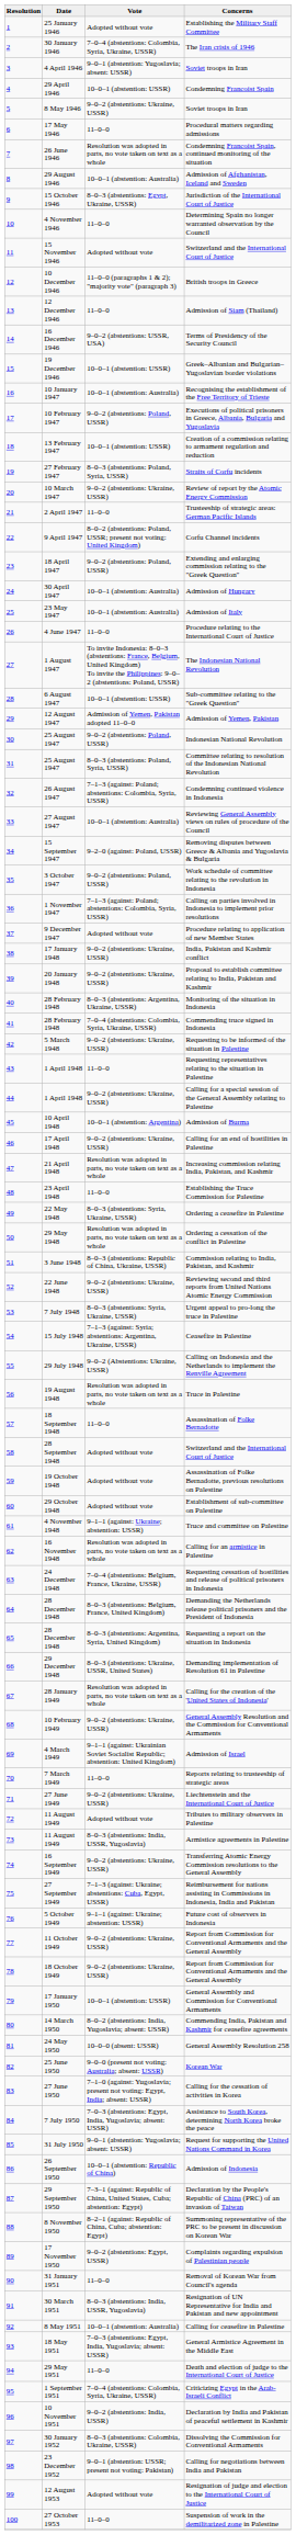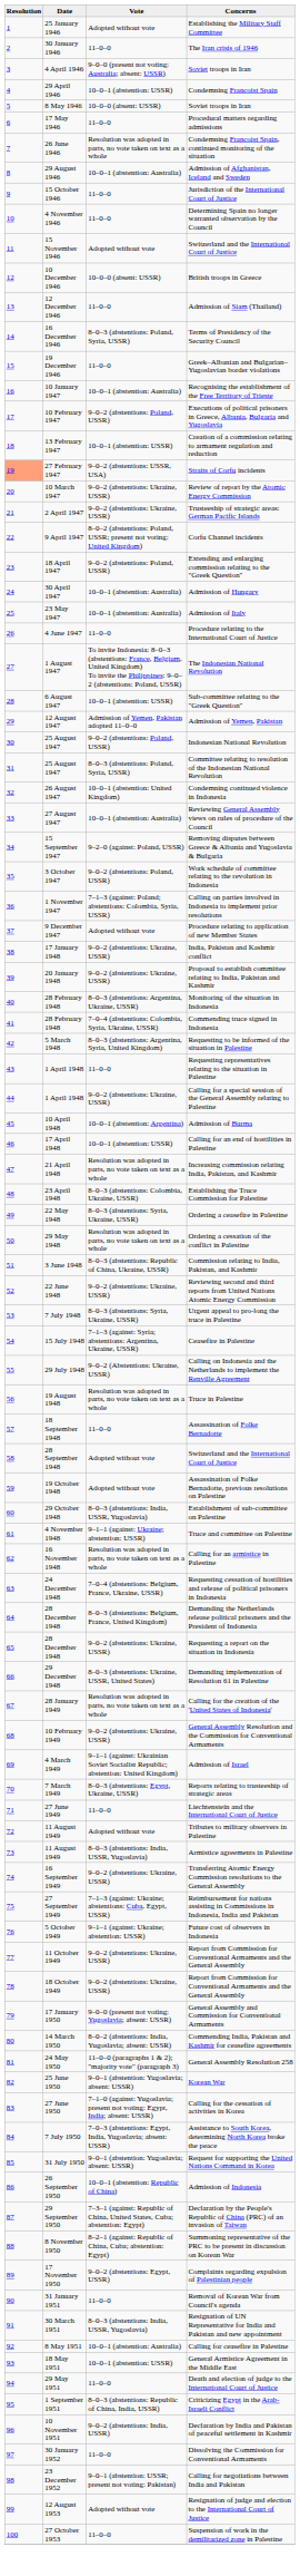The Iran crisis of 1946 | Vote: 7–0–4 (abstentions: Colombia, Syria, Ukraine, USSR) -> 11–0–0
4 April 1946 / Soviet troops in Iran | Vote: 9–0–1 (abstention: Yugoslavia; absent: USSR) -> 9–0–0 (present not voting: Australia; absent: USSR)
8 May 1946 / Soviet troops in Iran | Vote: 9–0–2 (abstentions: Ukraine, USSR) -> 10–0–0 (absent: USSR)
Jurisdiction of the International Court of Justice | Vote: 8–0–3 (abstentions: Egypt, Ukraine, USSR) -> 11–0–0
British troops in Greece | Vote: 11–0–0 (paragraphs 1 & 2); "majority vote" (paragraph 3) -> 10–0–0 (absent: USSR)
Terms of Presidency of the Security Council | Vote: 9–0–2 (abstentions: USSR, USA) -> 8–0–3 (abstentions: Poland, Syria, USSR)
Greek–Albanian and Bulgarian–Yugoslavian border violations | Vote: 10–0–1 (abstention: USSR) -> 11–0–0
Straits of Corfu incidents | Resolution: no background -> lightsalmon background
Straits of Corfu incidents | Vote: 8–0–3 (abstentions: Poland, Syria, USSR) -> 9–0–2 (abstentions: USSR, USA)
Trusteeship of strategic areas: German Pacific Islands | Vote: 11–0–0 -> 9–0–2 (abstentions: Ukraine, USSR)
Condemning continued violence in Indonesia | Vote: 7–1–3 (against: Poland; abstentions: Colombia, Syria, USSR) -> 10–0–1 (abstention: United Kingdom)
Requesting to be informed of the situation in Palestine | Vote: 9–0–2 (abstentions: Ukraine, USSR) -> 8–0–3 (abstentions: Argentina, Syria, United Kingdom)
Calling for an end of hostilities in Palestine | Vote: 9–0–2 (abstentions: Ukraine, USSR) -> 10–0–1 (abstention: USSR)
Establishing the Truce Commission for Palestine | Vote: 11–0–0 -> 8–0–3 (abstentions: Colombia, Ukraine, USSR)
Establishment of sub-committee on Palestine | Vote: Adopted without vote -> 8–0–3 (abstentions: India, USSR, Yugoslavia)
Requesting a report on the situation in Indonesia | Vote: 8–0–3 (abstentions: Argentina, Syria, United Kingdom) -> 9–0–2 (abstentions: Ukraine, USSR)
Reports relating to trusteeship of strategic areas | Vote: 11–0–0 -> 8–0–3 (abstentions: Egypt, Ukraine, USSR)
Liechtenstein and the International Court of Justice | Vote: 9–0–2 (abstentions: Ukraine, USSR) -> 11–0–0
General Assembly and Commission for Conventional Armaments | Vote: 10–0–1 (abstention: USSR) -> 9–0–0 (present not voting: Yugoslavia; absent: USSR)
General Assembly Resolution 258 | Vote: 10–0–0 (absent: USSR) -> 11–0–0 (paragraphs 1 & 2); "majority vote" (paragraph 3)
Korean War | Vote: 9–0–0 (present not voting: Australia; absent: USSR) -> 9–0–1 (abstention: Yugoslavia; absent: USSR)
General Armistice Agreement in the Middle East | Vote: 7–0–3 (abstentions: Egypt, India, Yugoslavia; absent: USSR) -> 10–0–1 (abstention: USSR)
Criticizing Egypt in the Arab-Israeli Conflict | Vote: 7–0–4 (abstentions: Colombia, Syria, Ukraine, USSR) -> 8–0–3 (abstentions: Republic of China, India, USSR)
Dissolving the Commission for Conventional Armaments | Vote: 8–0–3 (abstentions: Colombia, Ukraine, USSR) -> 11–0–0
